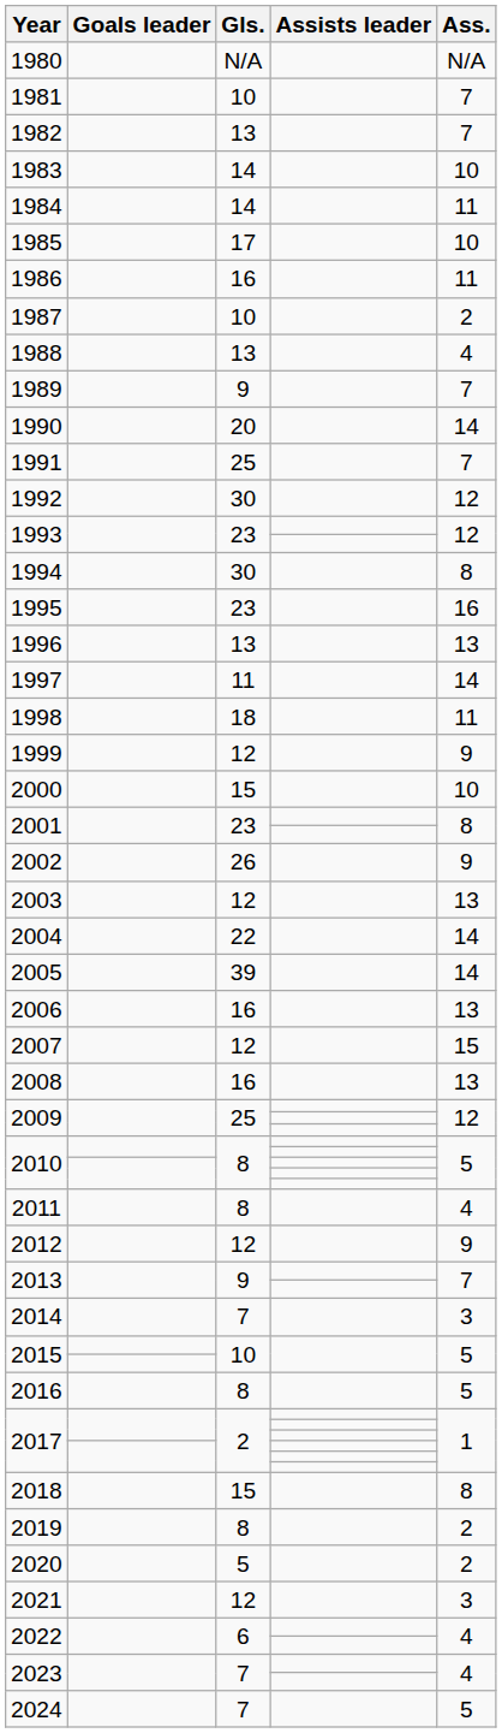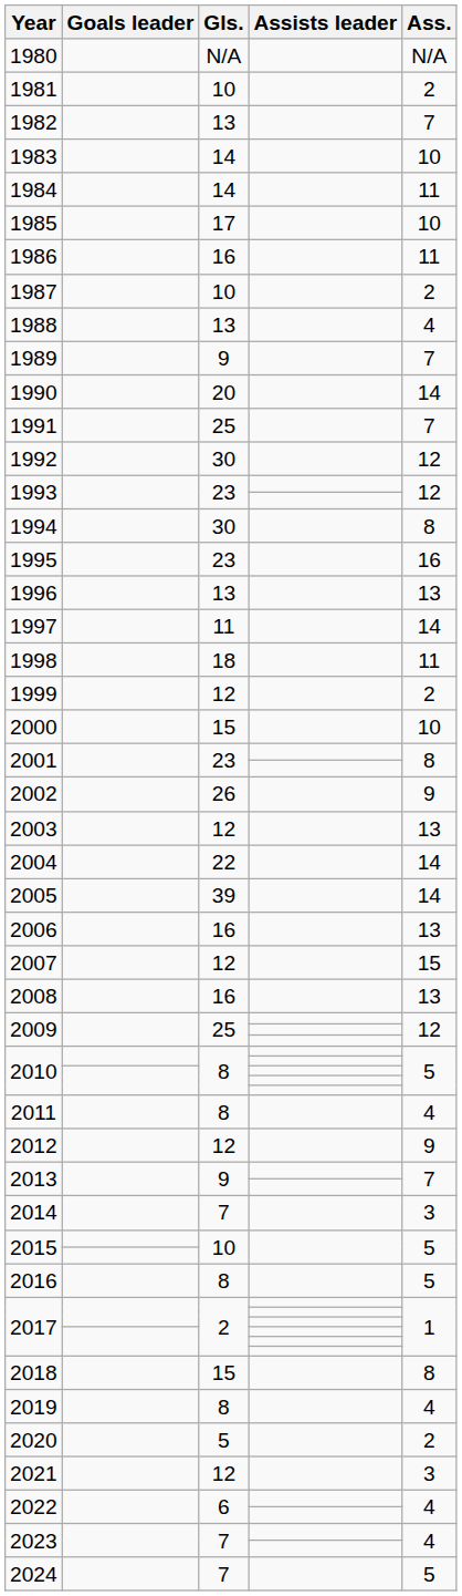1981 | Ass.: 7 -> 2
1999 | Ass.: 9 -> 2
2019 | Ass.: 2 -> 4
